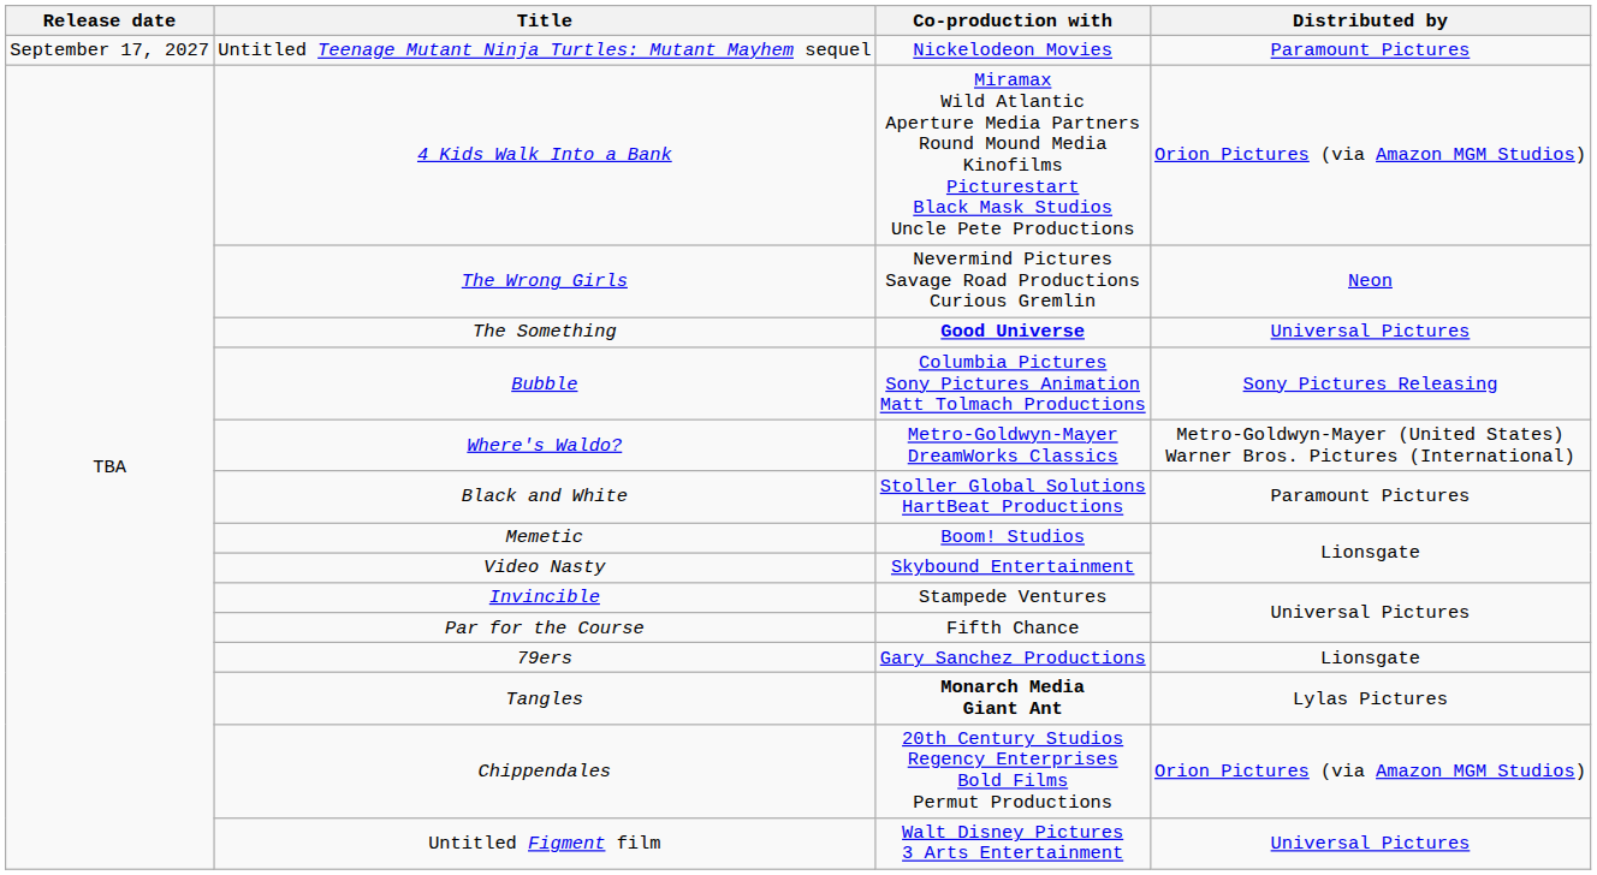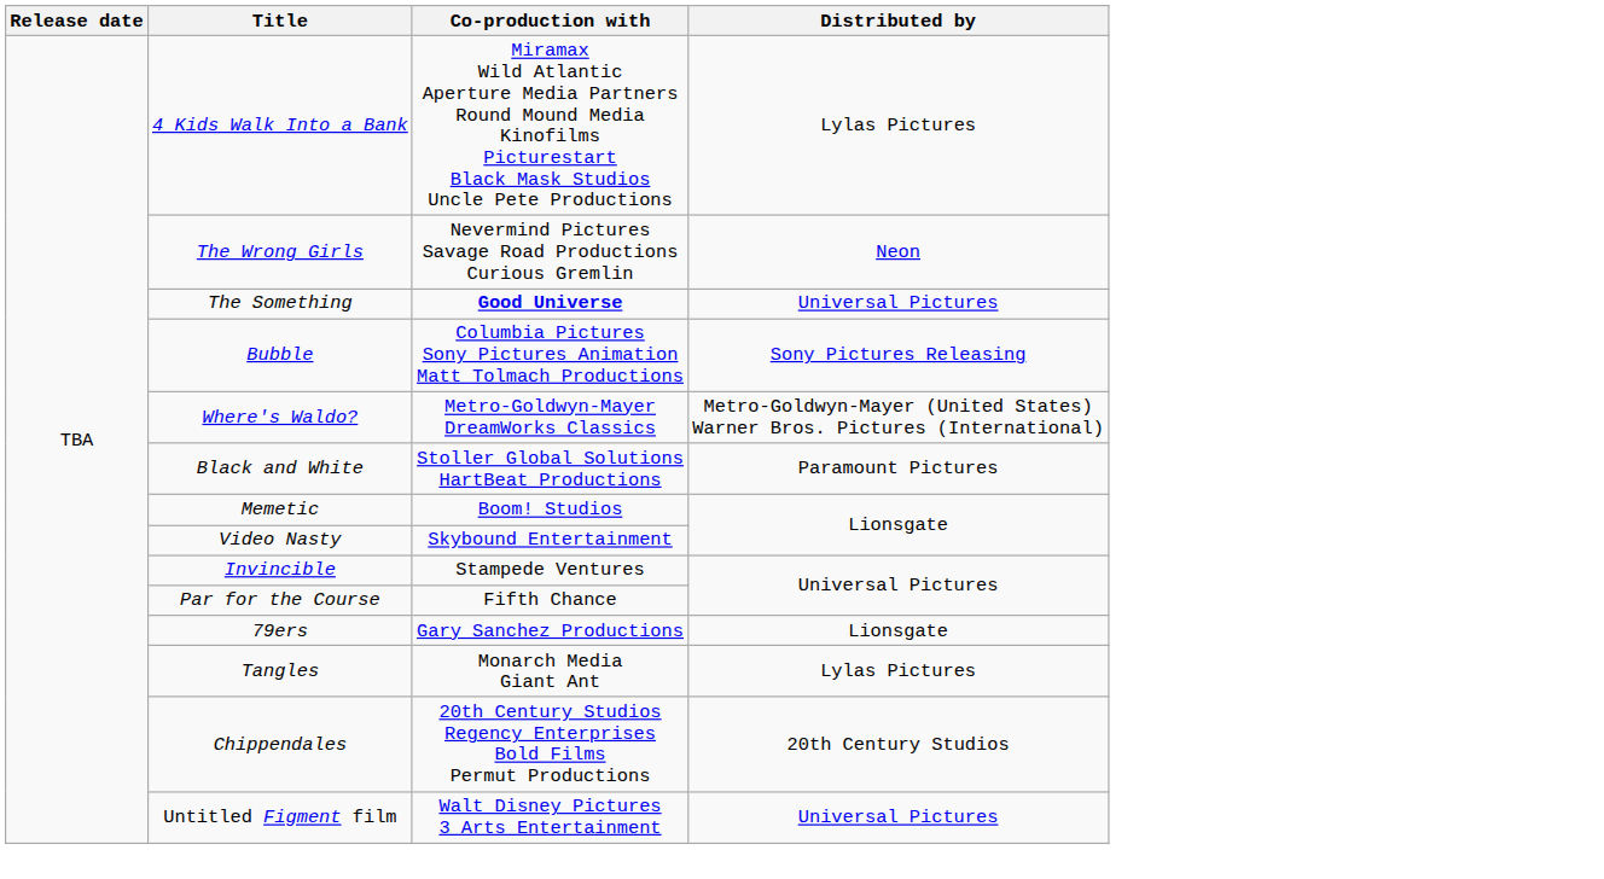- row: September 17, 2027 | Untitled Teenage Mutant Ninja Turtles: Mutant Mayhem sequel | Nickelodeon Movies | Paramount Pictures
4 Kids Walk Into a Bank | Distributed by: Orion Pictures (via Amazon MGM Studios) -> Lylas Pictures
Tangles | Co-production with: bold -> normal
Chippendales | Distributed by: Orion Pictures (via Amazon MGM Studios) -> 20th Century Studios
